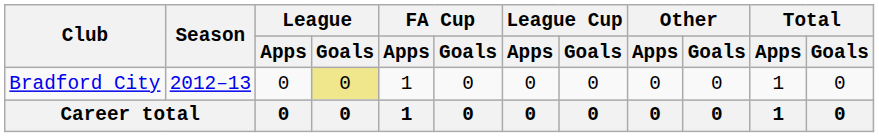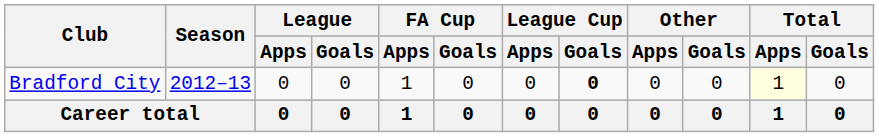Bradford City | League / Goals: khaki background -> no background
Bradford City | League Cup / Goals: normal -> bold
Bradford City | Total / Apps: no background -> lightyellow background
